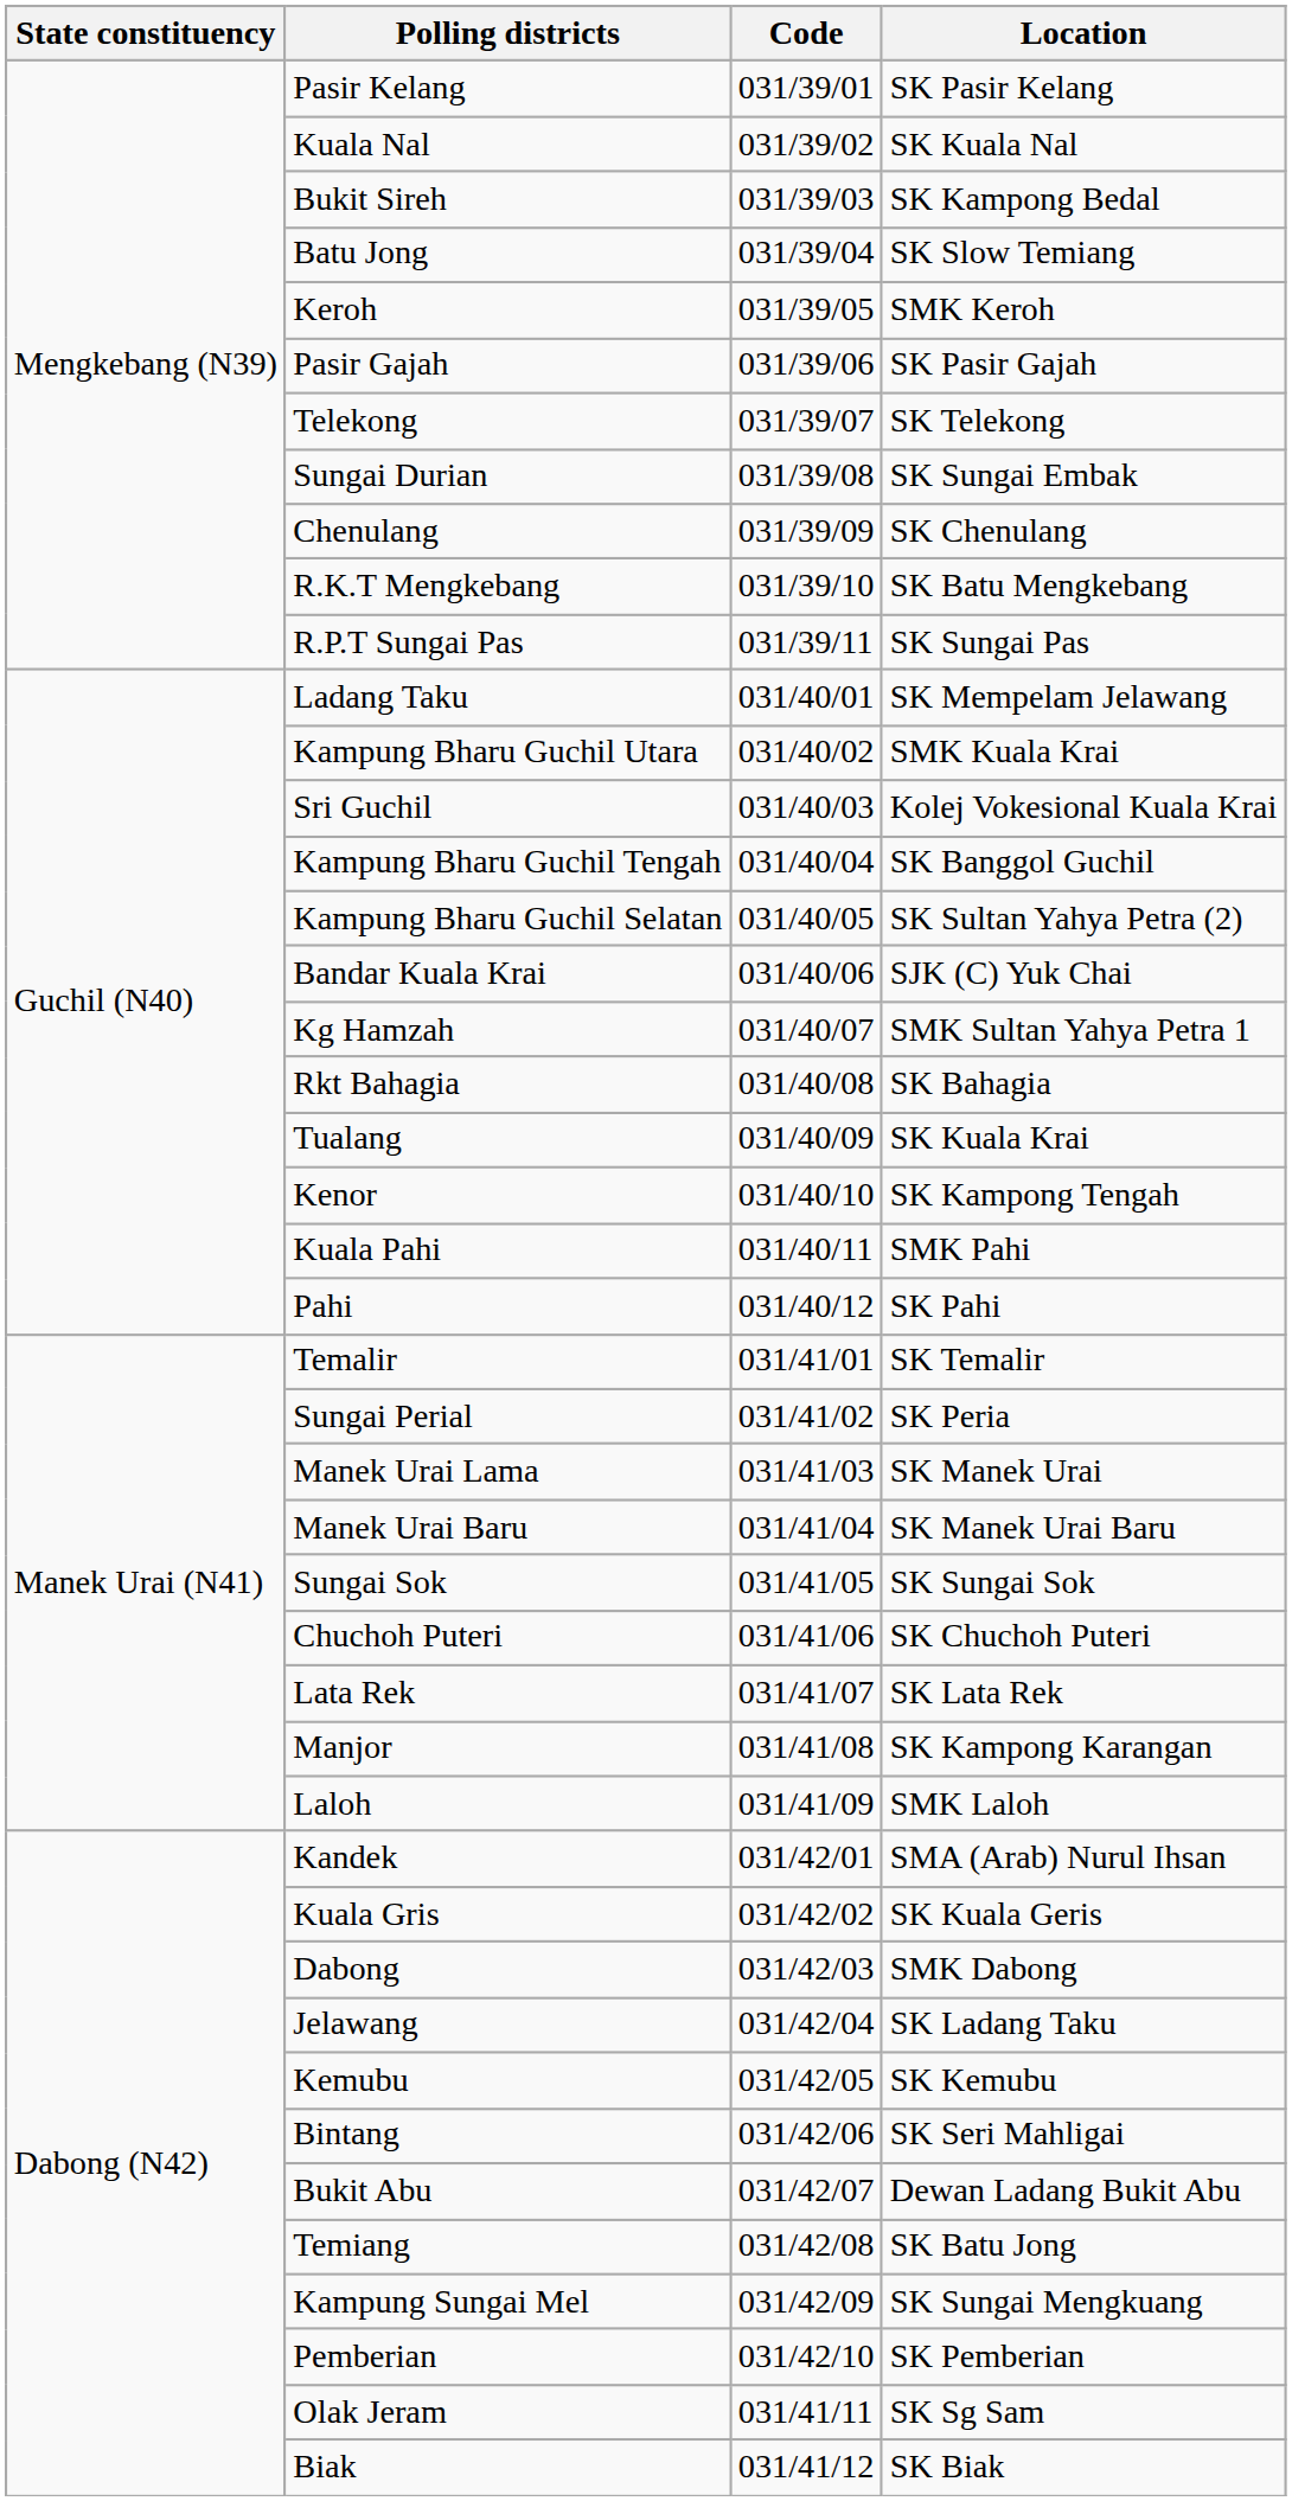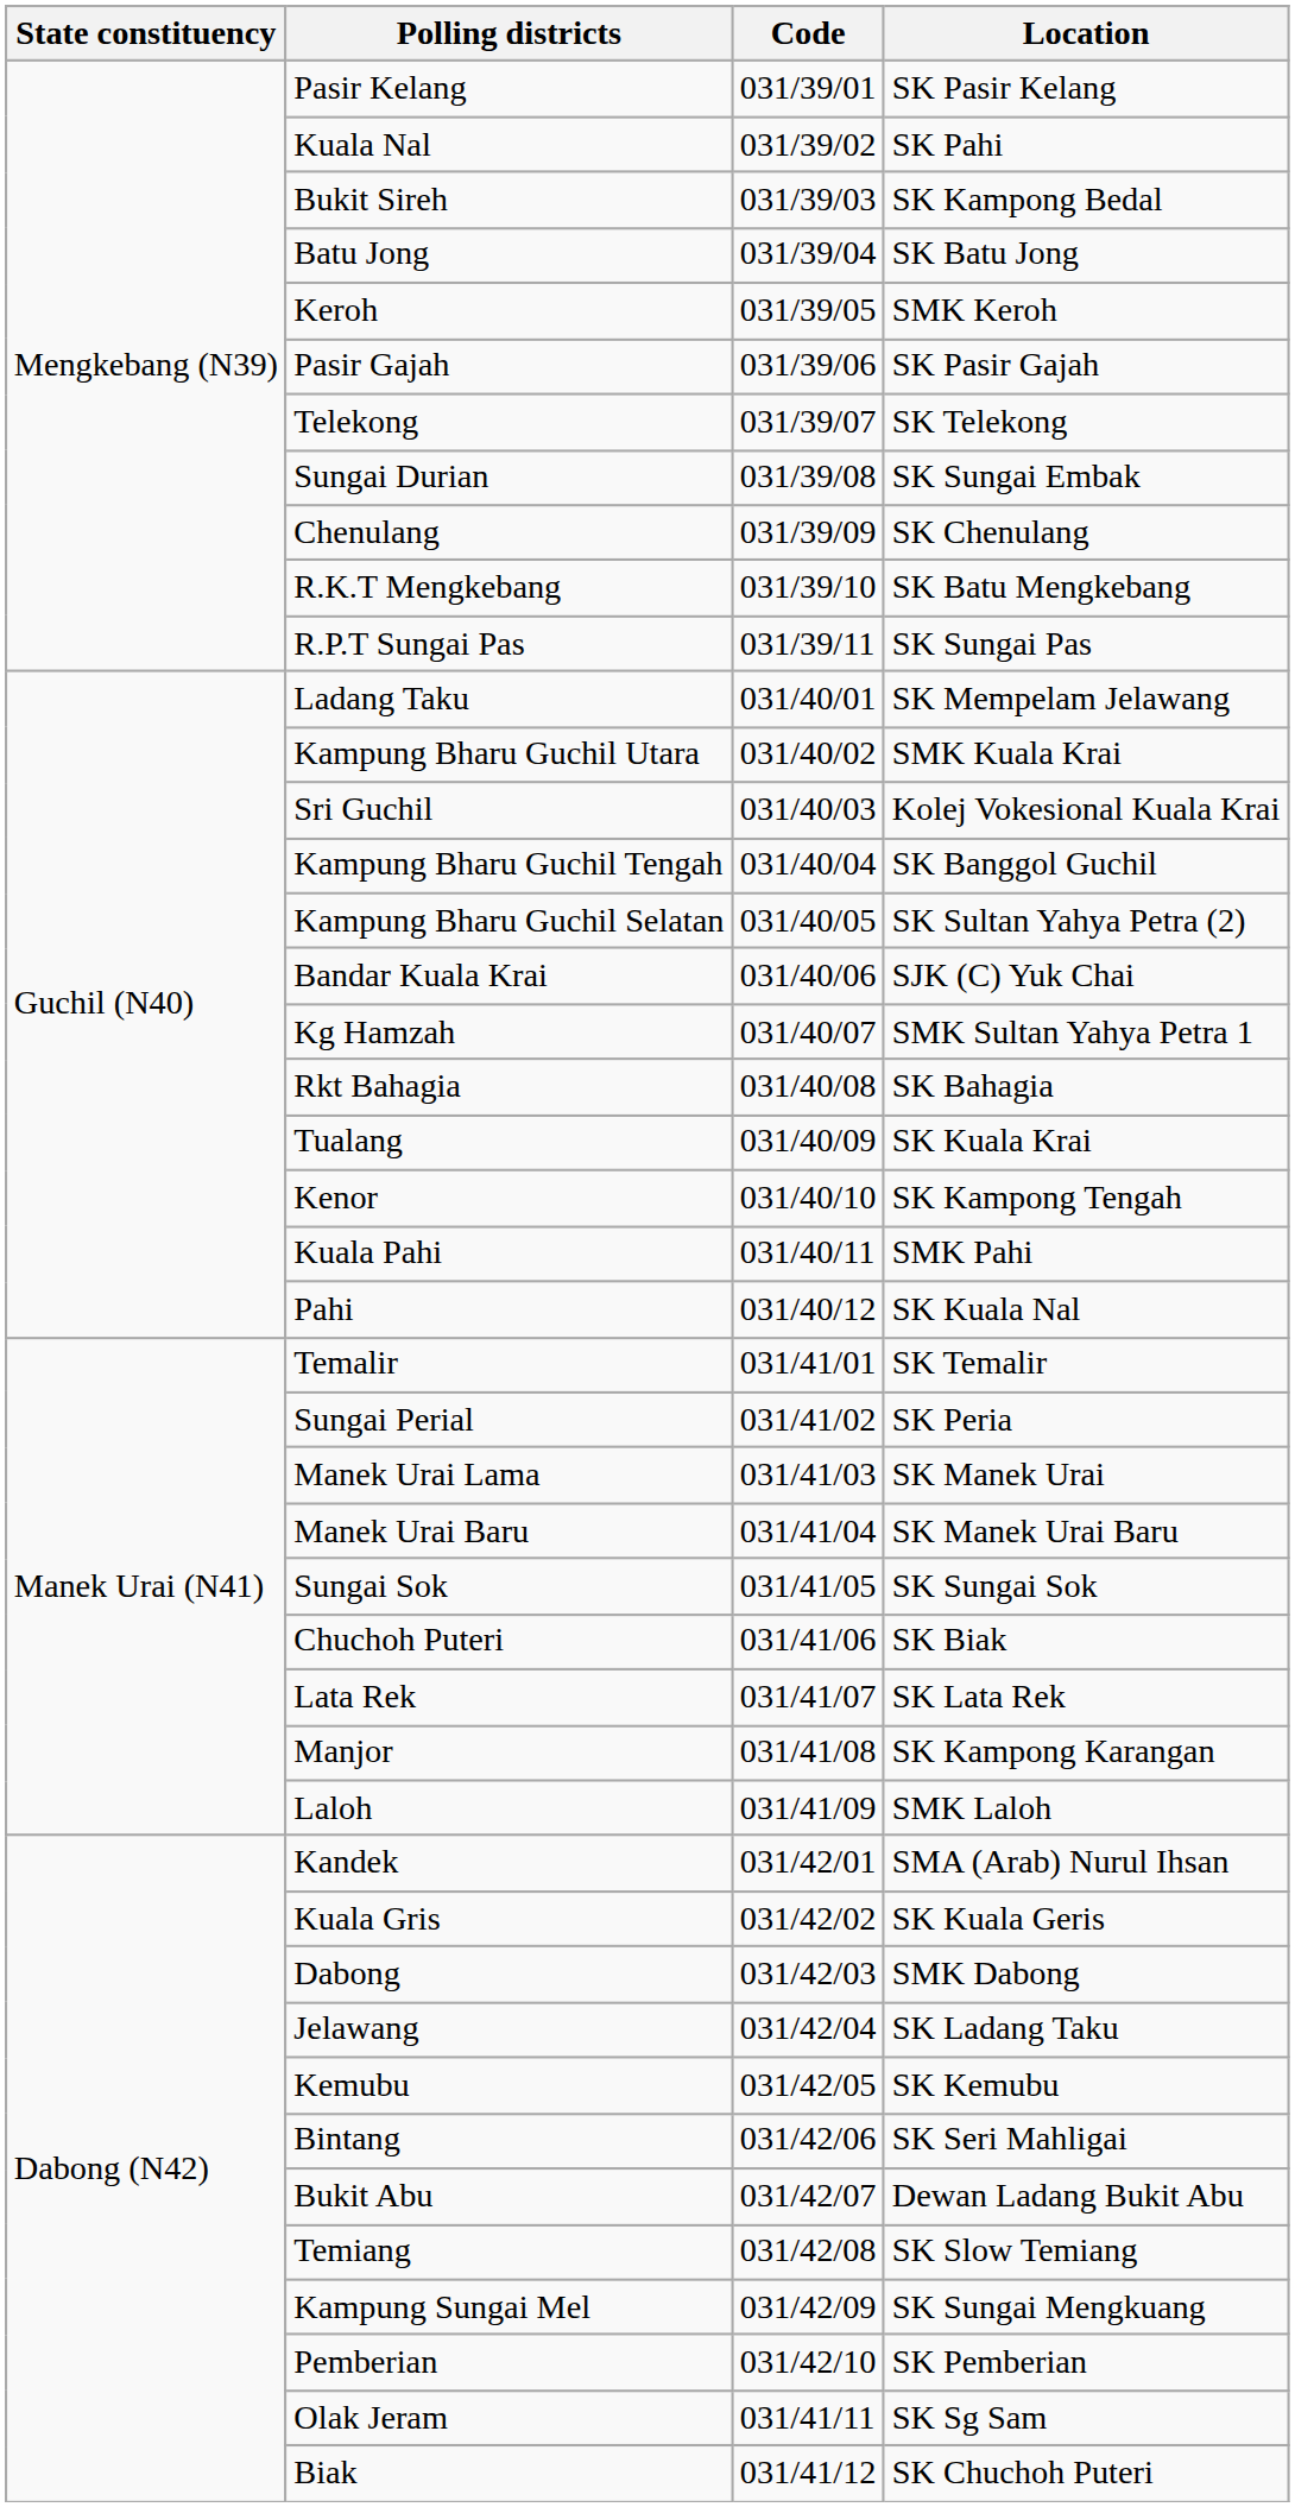Kuala Nal | Location: SK Kuala Nal -> SK Pahi
Batu Jong | Location: SK Slow Temiang -> SK Batu Jong
Pahi | Location: SK Pahi -> SK Kuala Nal
Chuchoh Puteri | Location: SK Chuchoh Puteri -> SK Biak
Temiang | Location: SK Batu Jong -> SK Slow Temiang
Biak | Location: SK Biak -> SK Chuchoh Puteri
